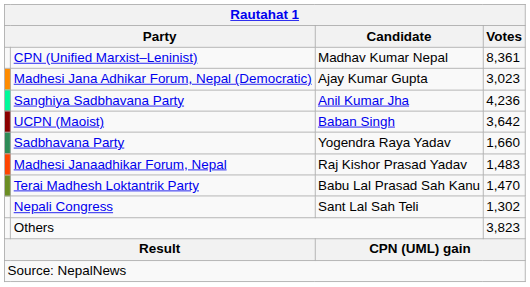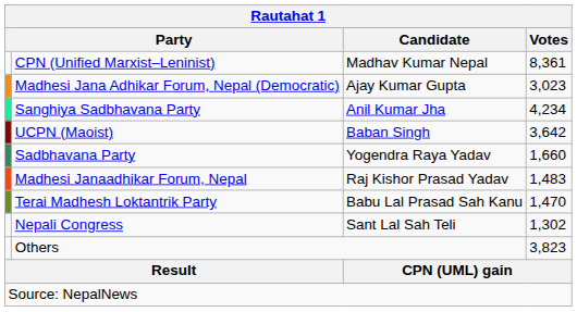Sanghiya Sadbhavana Party | Votes: 4,236 -> 4,234
